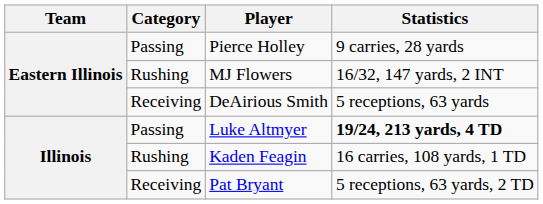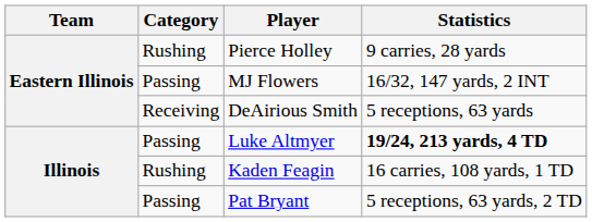Pierce Holley | Category: Passing -> Rushing
MJ Flowers | Category: Rushing -> Passing
Pat Bryant | Category: Receiving -> Passing
